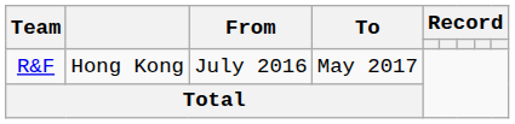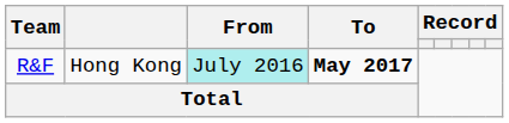R&F | From: no background -> paleturquoise background
R&F | To: normal -> bold
